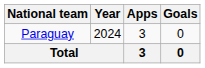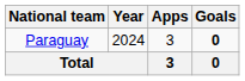Paraguay | Goals: normal -> bold
